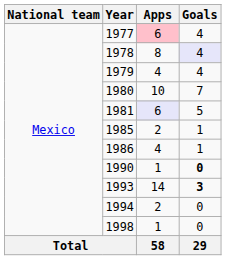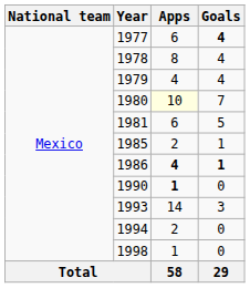1977 | Apps: pink background -> no background
1977 | Goals: normal -> bold
1978 | Goals: lavender background -> no background
1980 | Apps: no background -> lightyellow background
1981 | Apps: lavender background -> no background
1986 | Apps: normal -> bold
1986 | Goals: normal -> bold
1990 | Apps: normal -> bold
1990 | Goals: bold -> normal
1993 | Goals: bold -> normal
